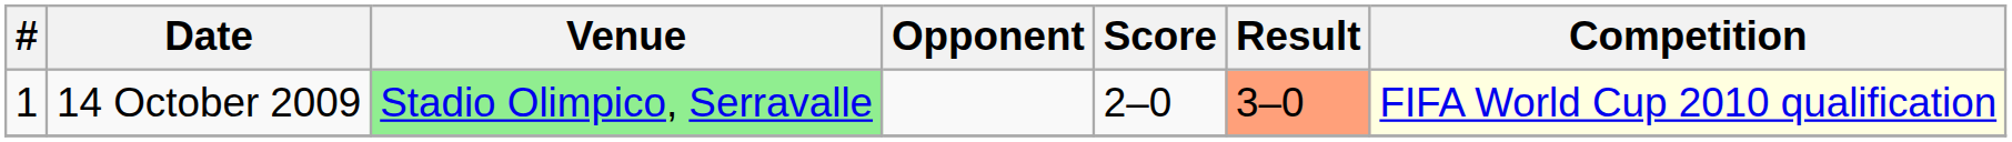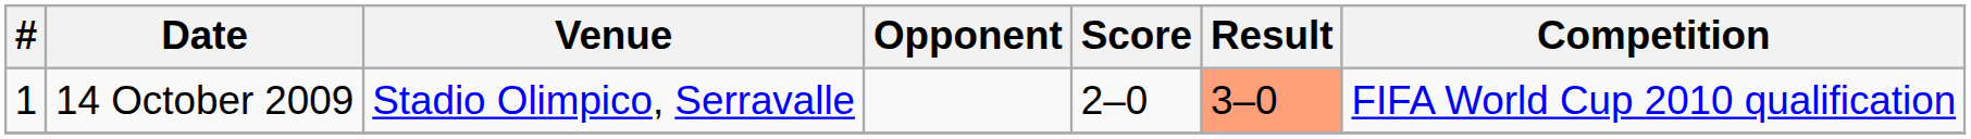14 October 2009 | Venue: lightgreen background -> no background
14 October 2009 | Competition: lightyellow background -> no background
